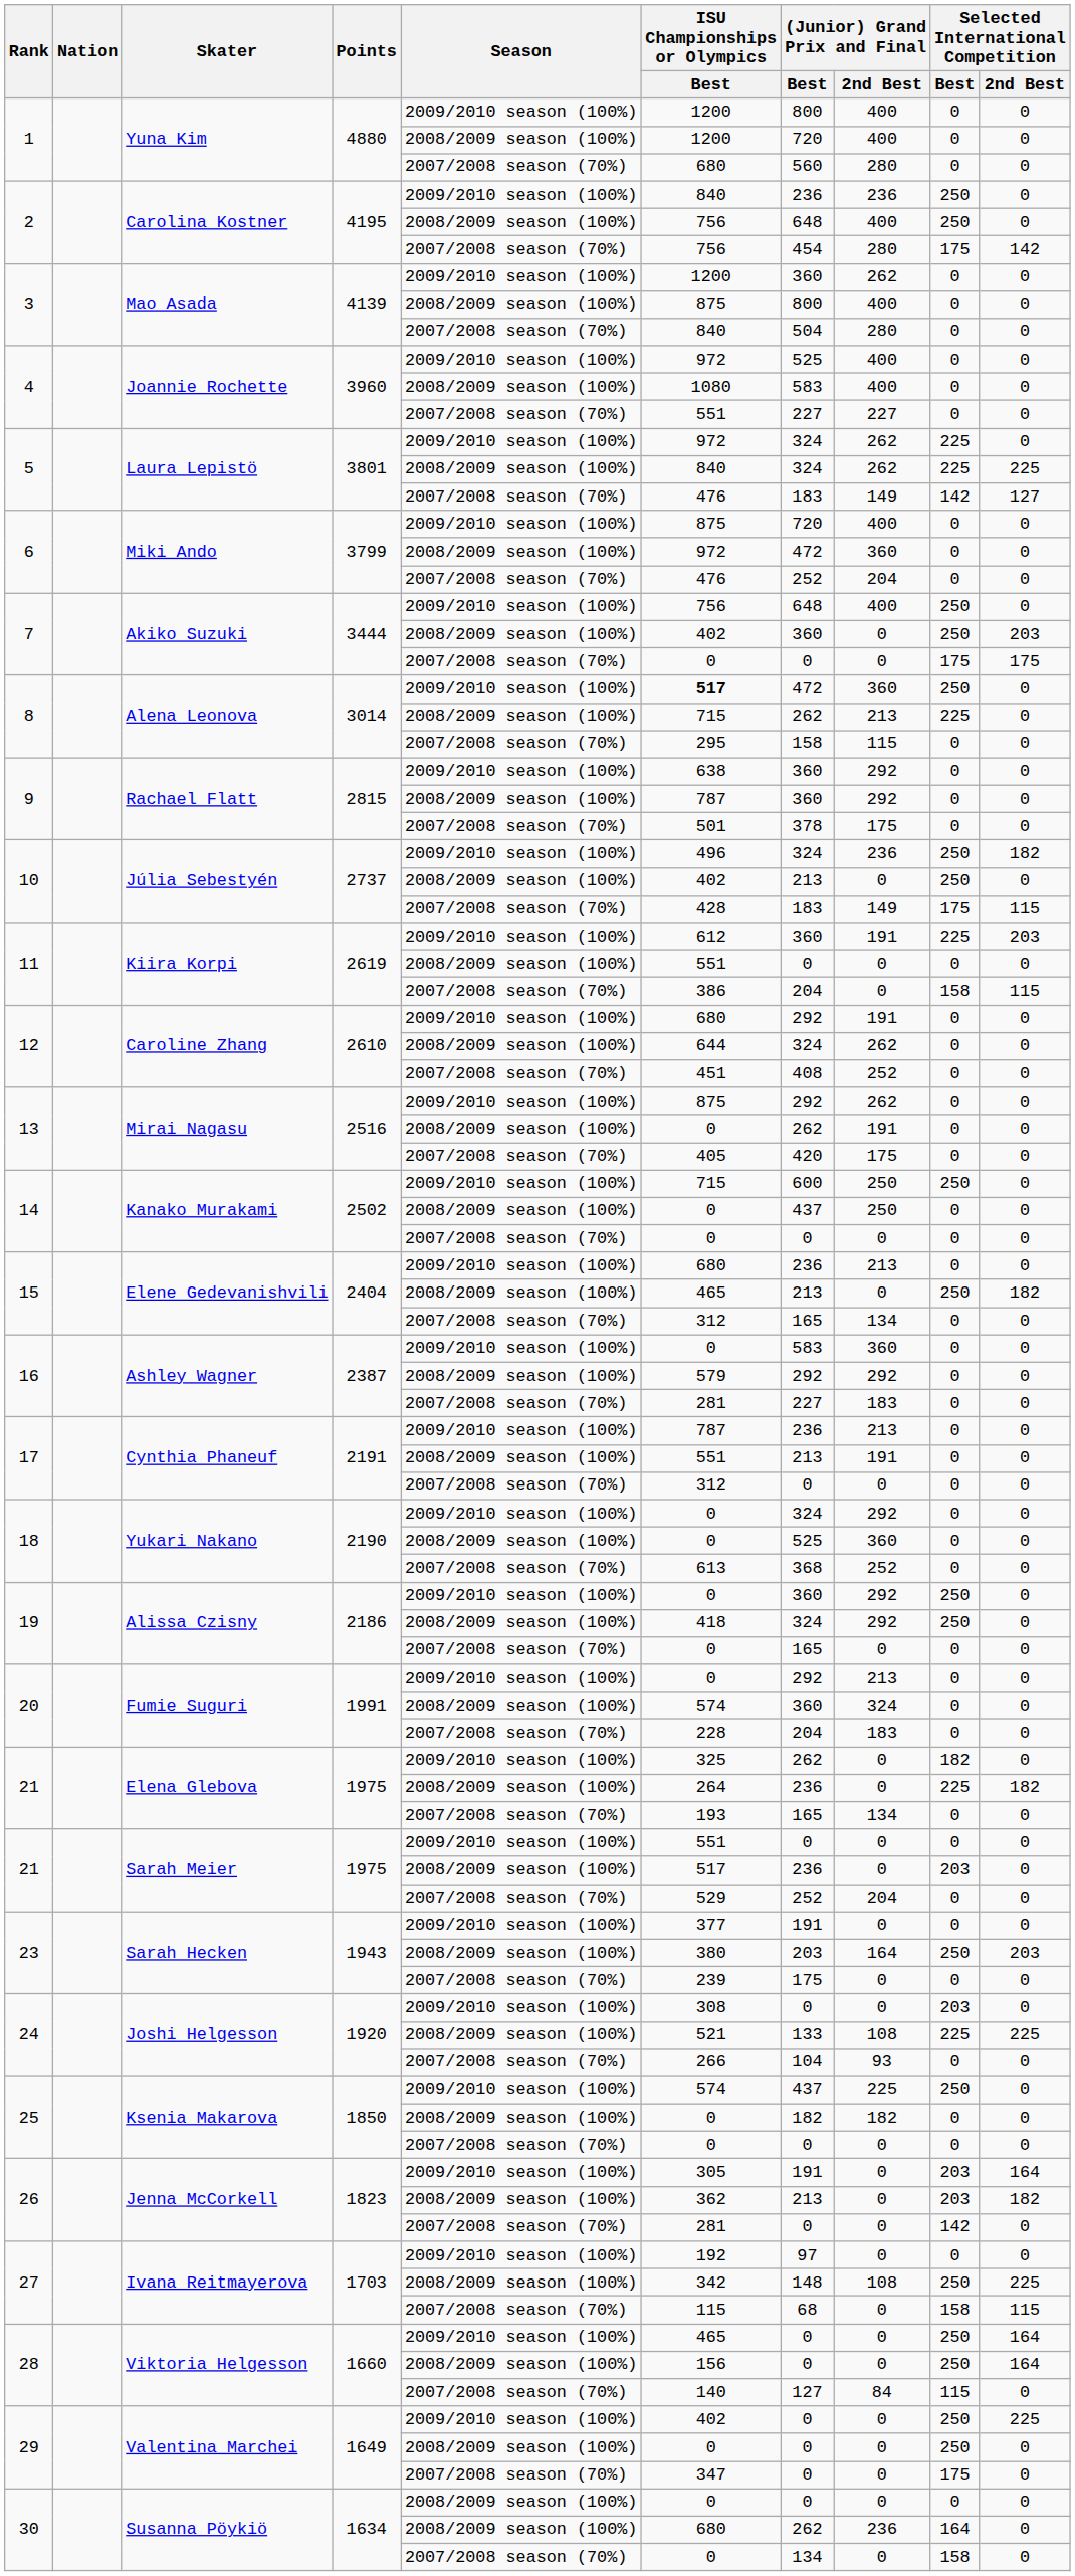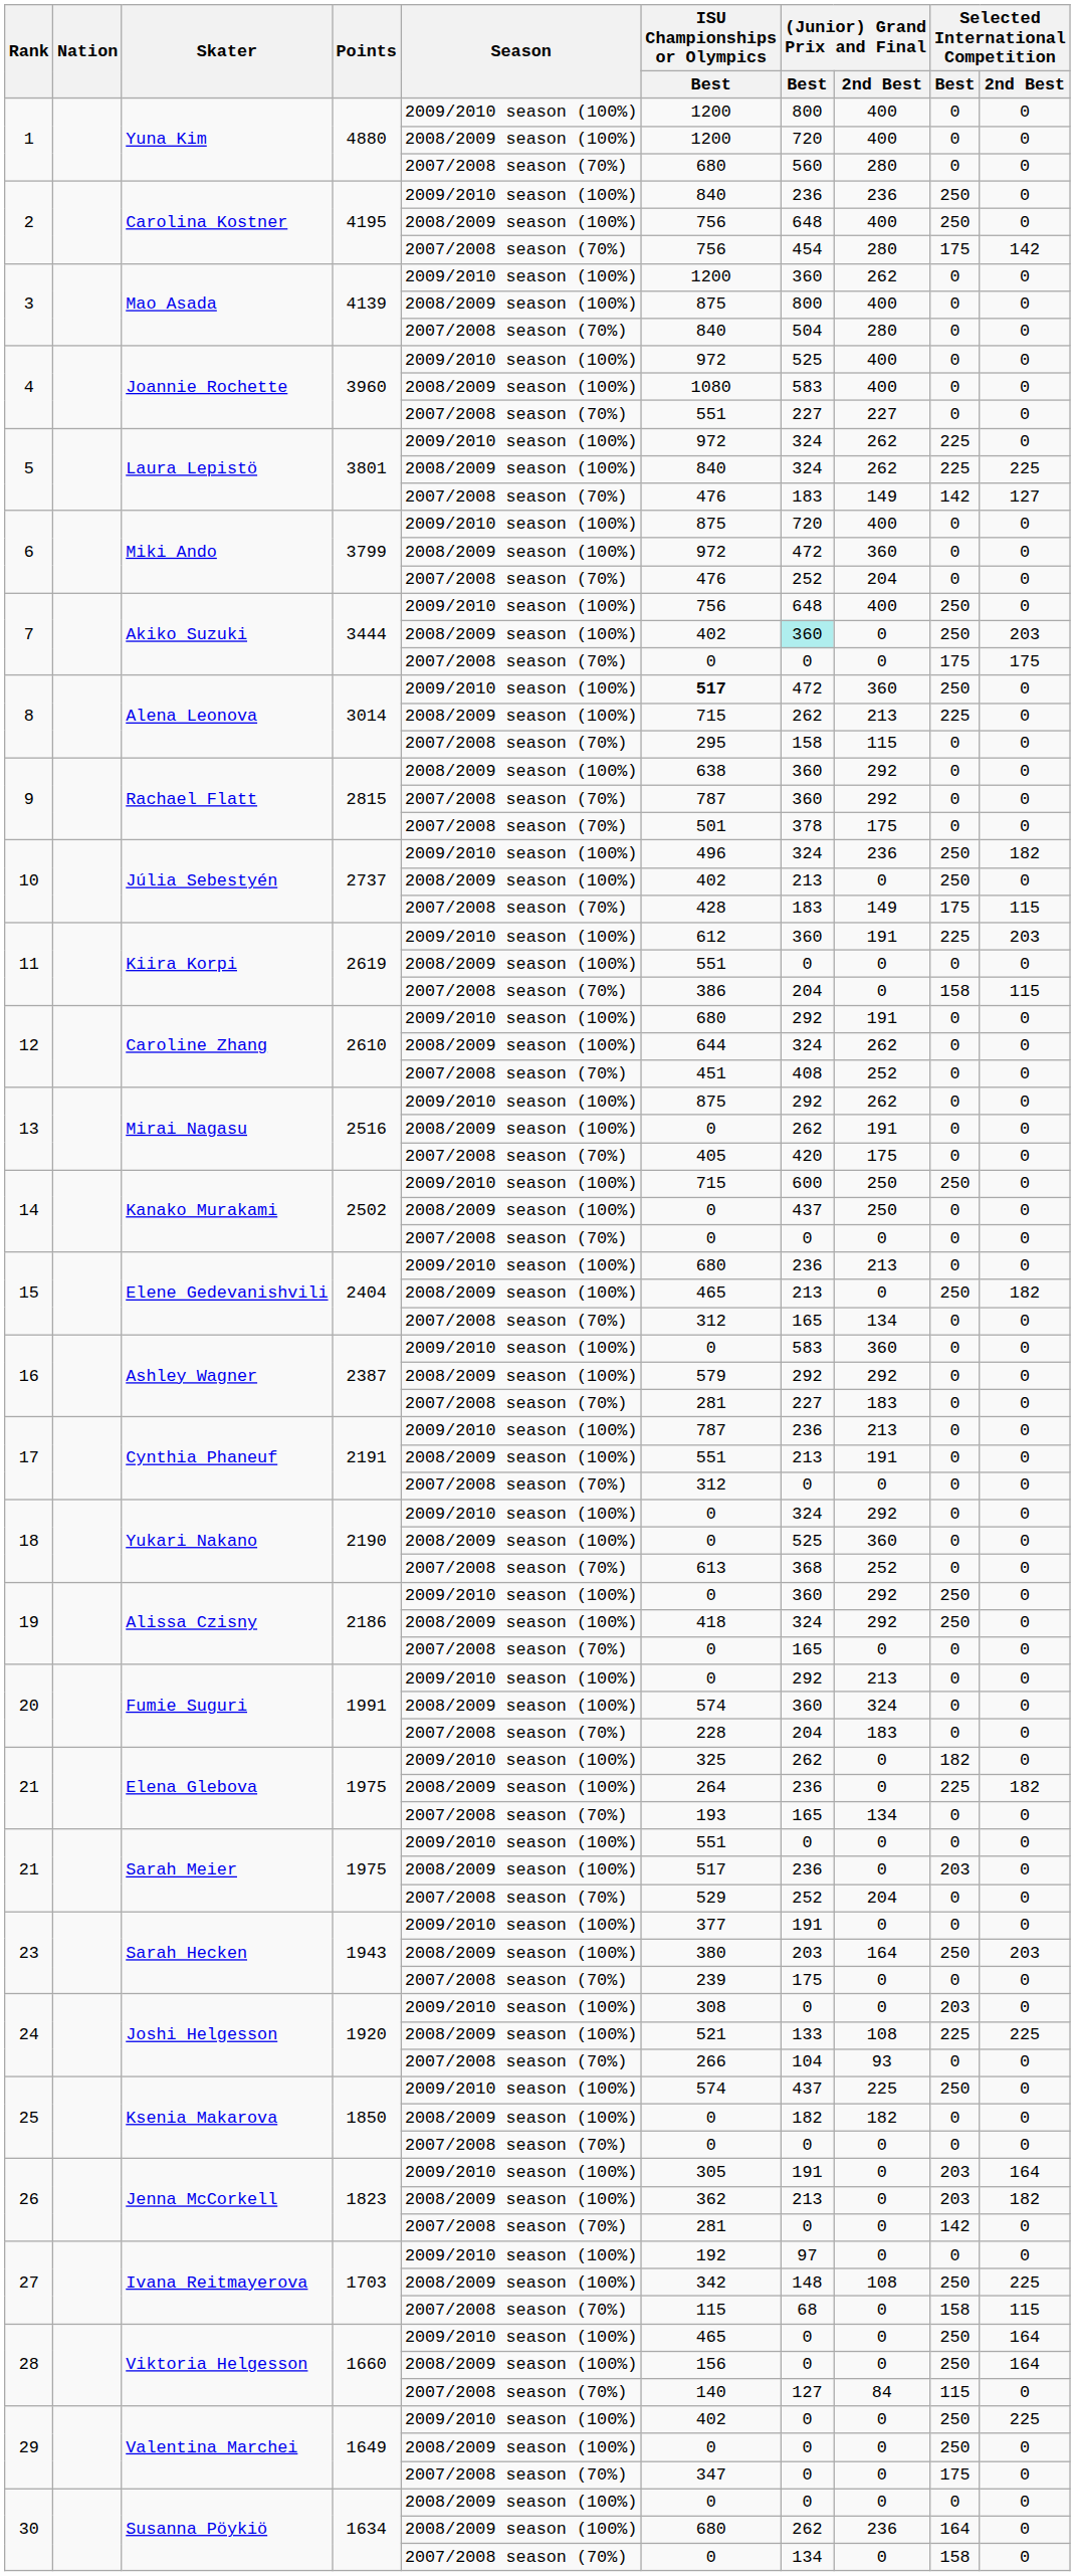row 22 | (Junior) Grand Prix and Final / Best: no background -> paleturquoise background
row 27 | Season: 2009/2010 season (100%) -> 2008/2009 season (100%)
row 28 | Season: 2008/2009 season (100%) -> 2007/2008 season (70%)
